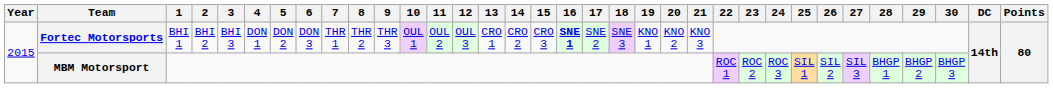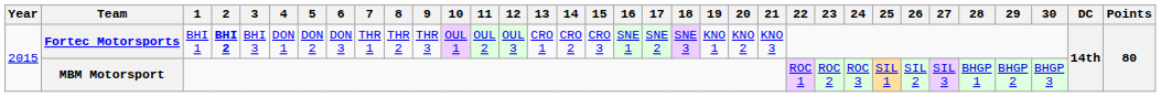Fortec Motorsports | 2: normal -> bold
Fortec Motorsports | 16: bold -> normal
